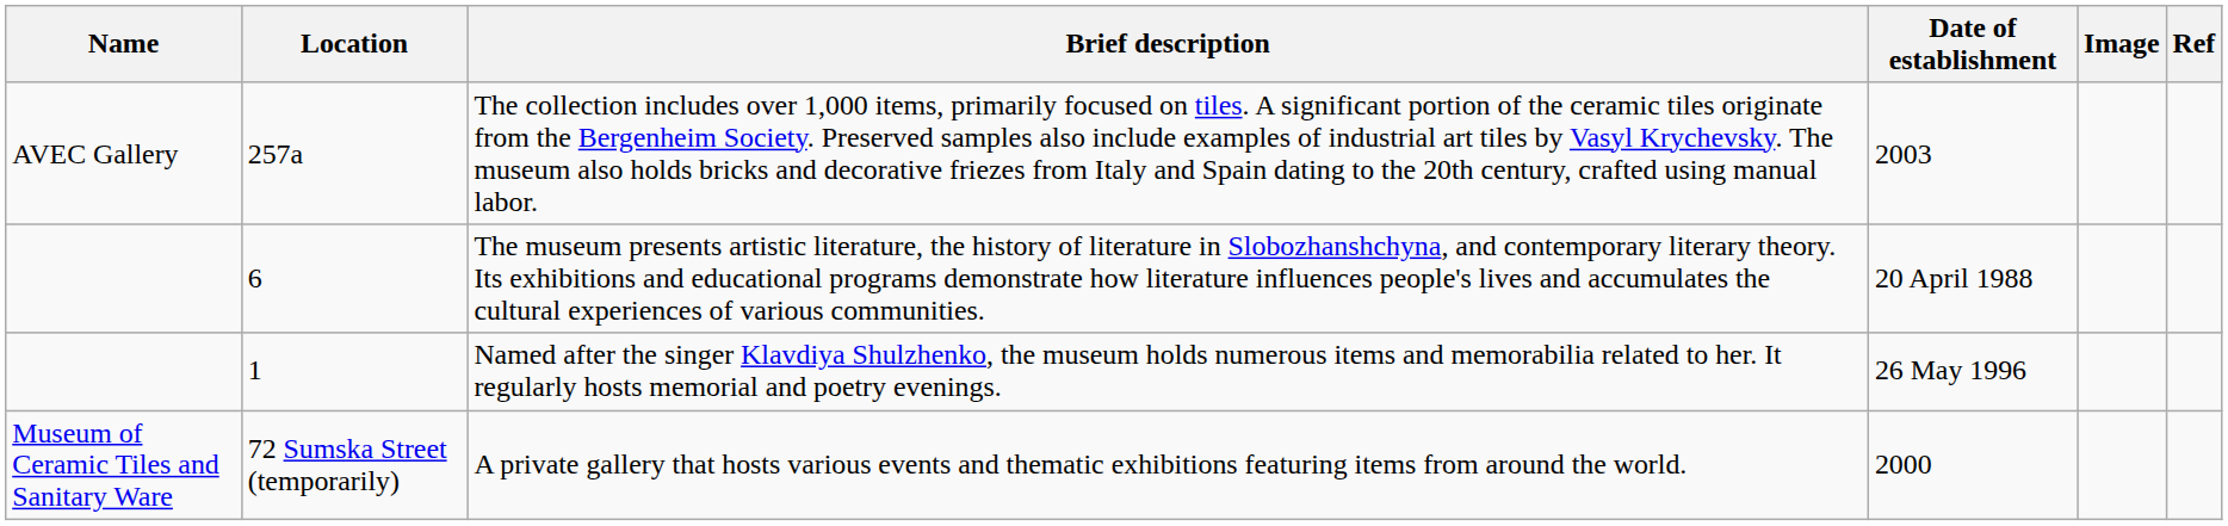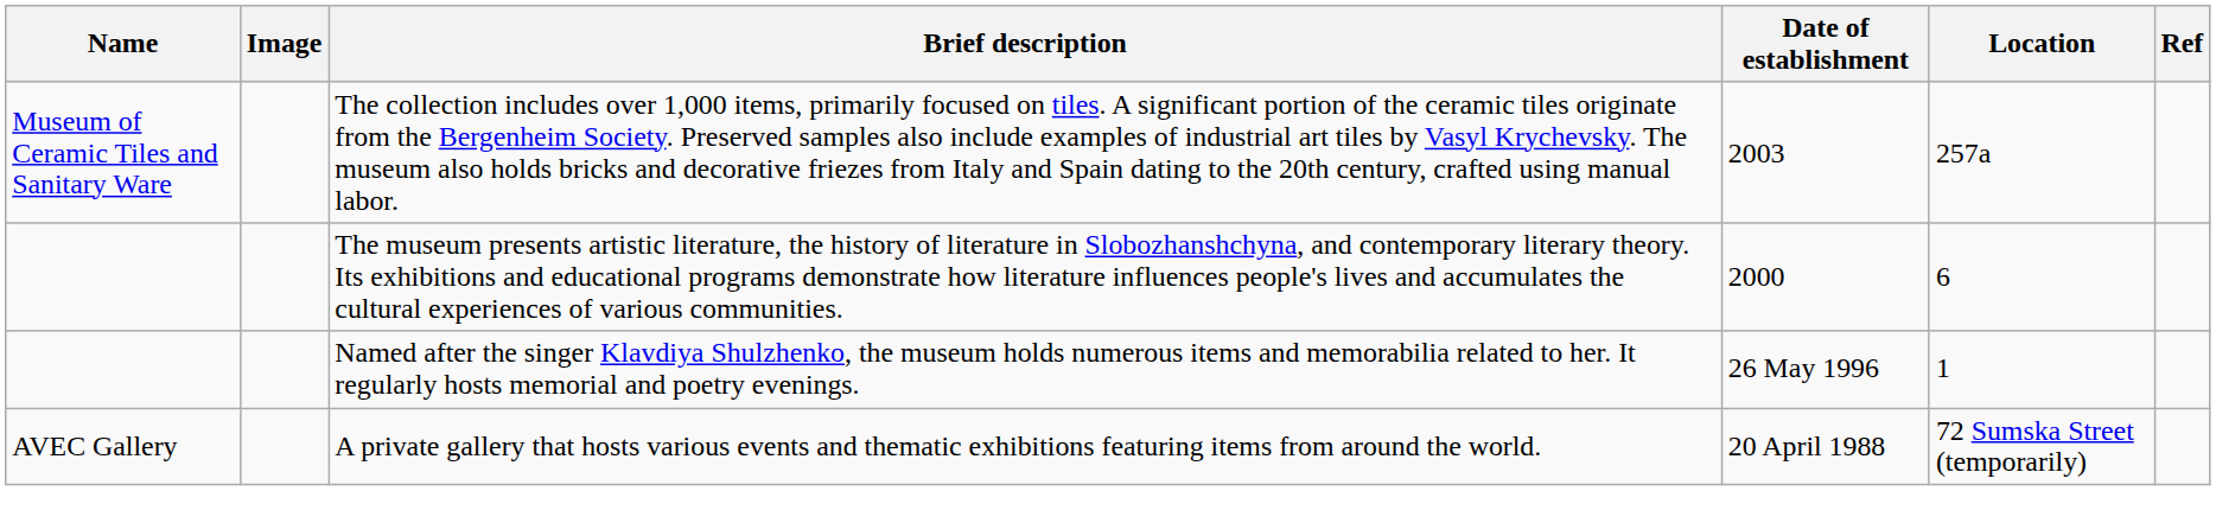columns swapped: Location <-> Image
row 2 | Name: AVEC Gallery -> Museum of Ceramic Tiles and Sanitary Ware
row 3 | Date of establishment: 20 April 1988 -> 2000
row 5 | Name: Museum of Ceramic Tiles and Sanitary Ware -> AVEC Gallery
row 5 | Date of establishment: 2000 -> 20 April 1988
